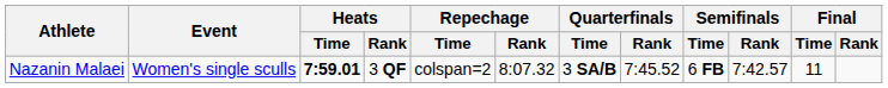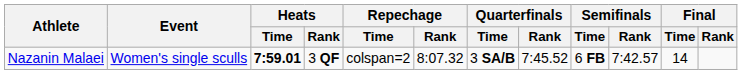Nazanin Malaei | Final / Time: 11 -> 14
